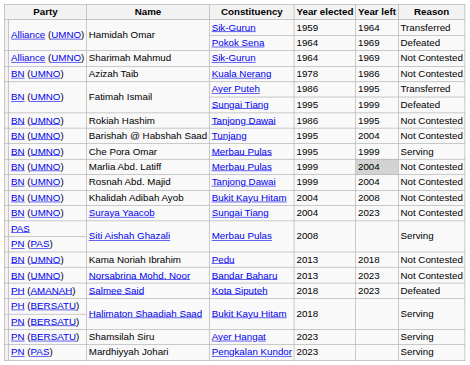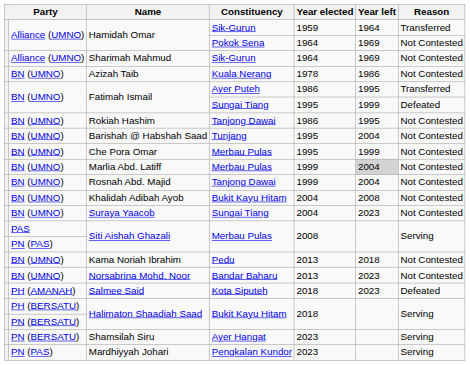Hamidah Omar / Pokok Sena | Reason: Defeated -> Not Contested
Che Pora Omar | Reason: Serving -> Not Contested
